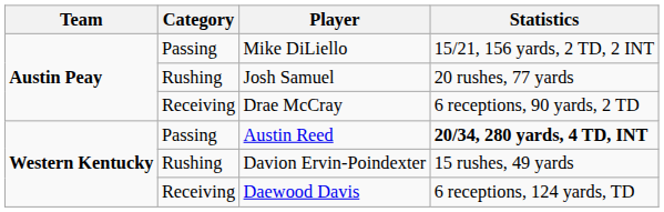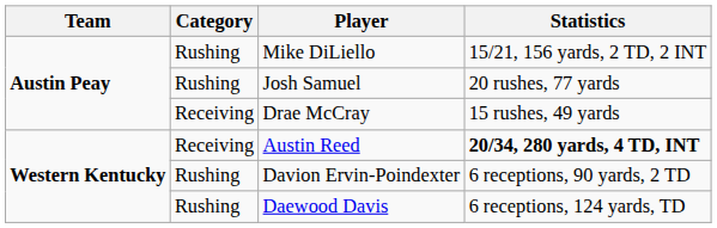Mike DiLiello | Category: Passing -> Rushing
Drae McCray | Statistics: 6 receptions, 90 yards, 2 TD -> 15 rushes, 49 yards
Austin Reed | Category: Passing -> Receiving
Davion Ervin-Poindexter | Statistics: 15 rushes, 49 yards -> 6 receptions, 90 yards, 2 TD
Daewood Davis | Category: Receiving -> Rushing
